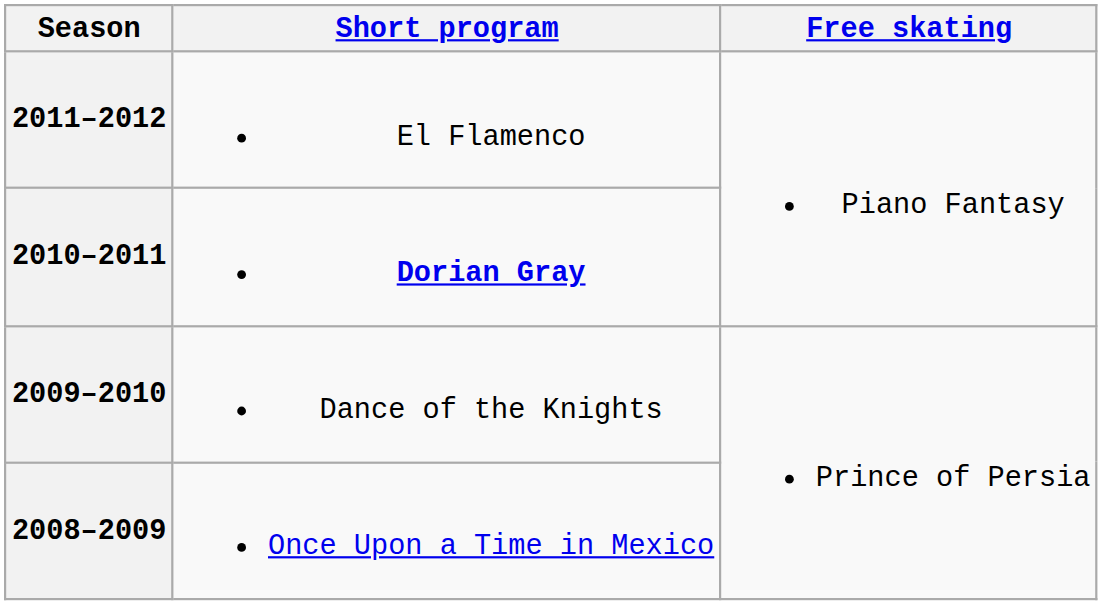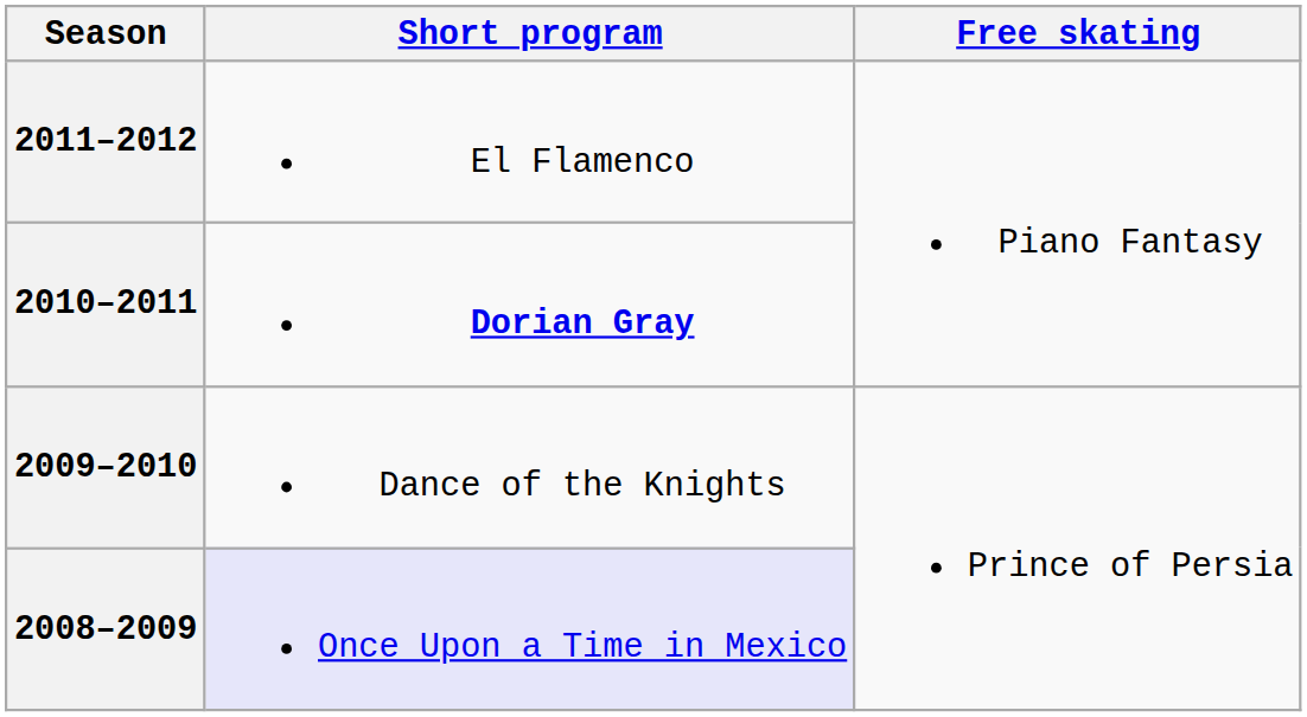2008–2009 | Short program: no background -> lavender background
